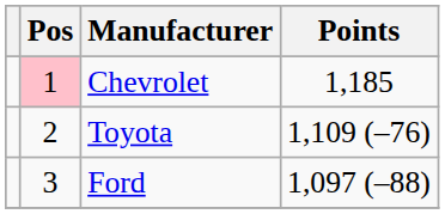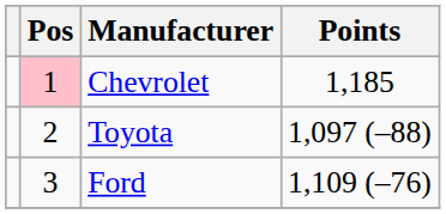Toyota | Points: 1,109 (–76) -> 1,097 (–88)
Ford | Points: 1,097 (–88) -> 1,109 (–76)
